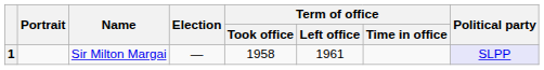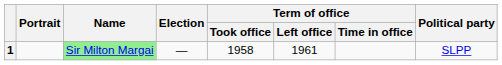1 | Name: no background -> lightgreen background
1 | Political party: lavender background -> no background
